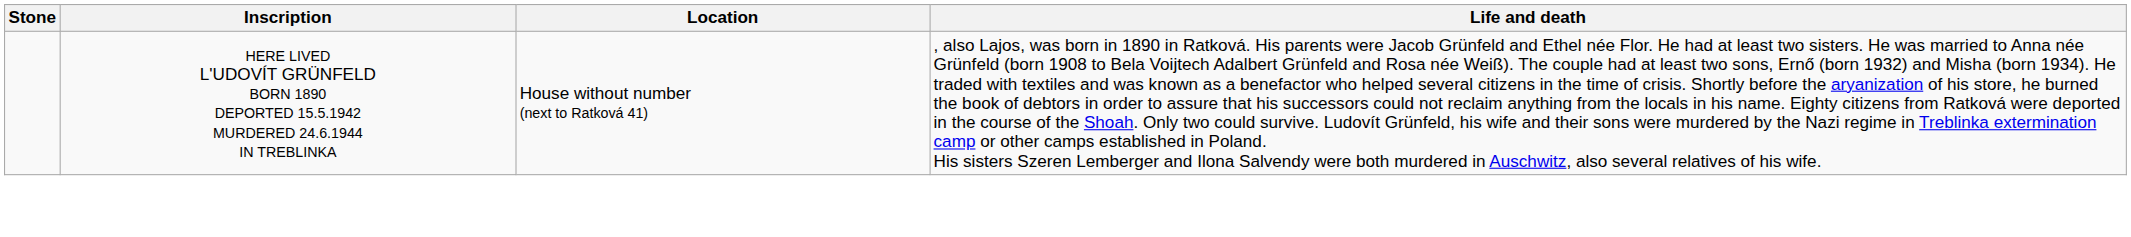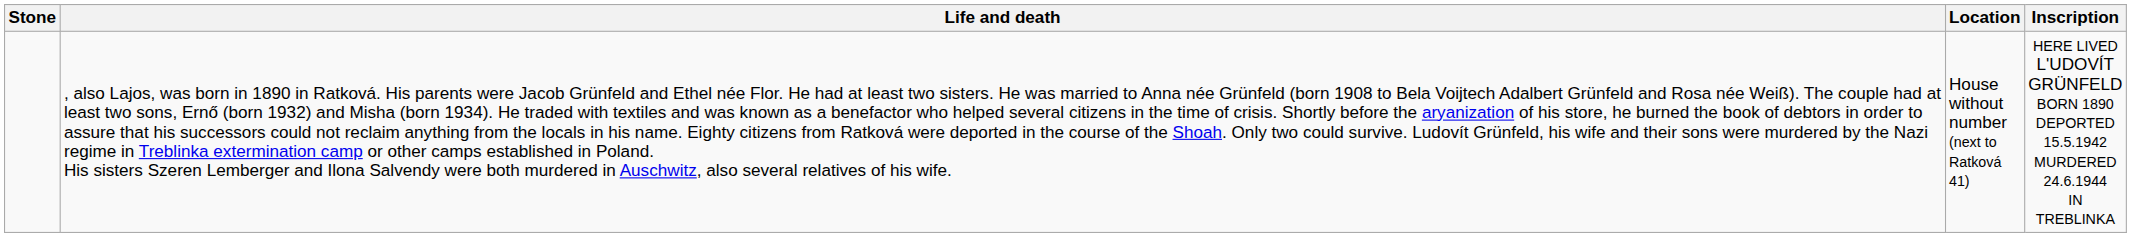columns swapped: Inscription <-> Life and death
